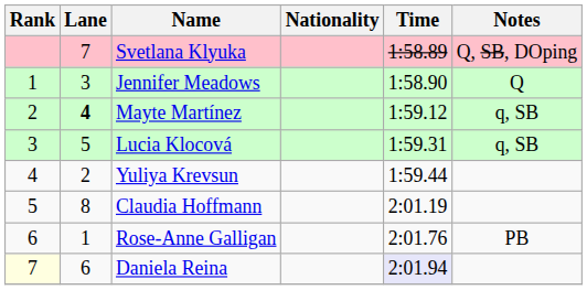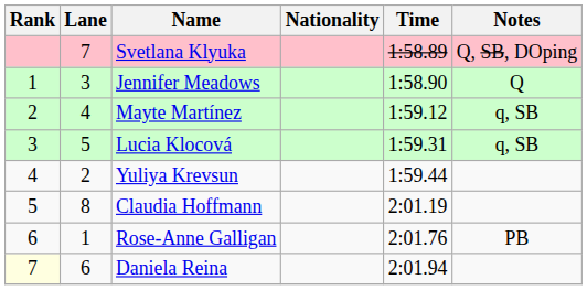Mayte Martínez | Lane: bold -> normal
Daniela Reina | Time: lavender background -> no background
